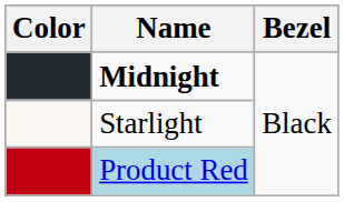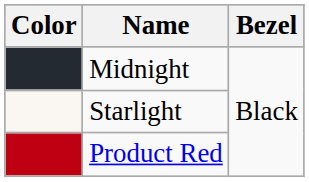Midnight | Name: bold -> normal
Product Red | Name: lightblue background -> no background
